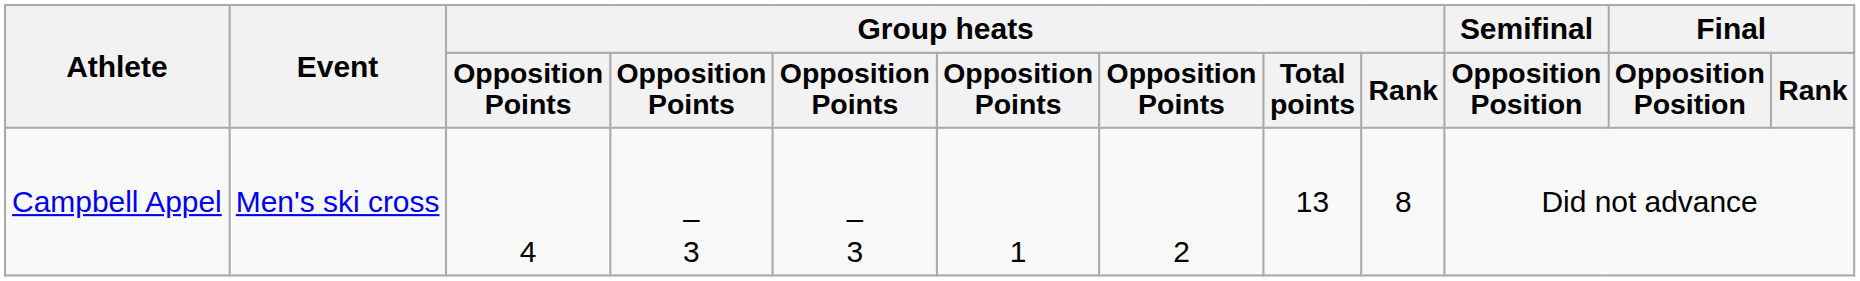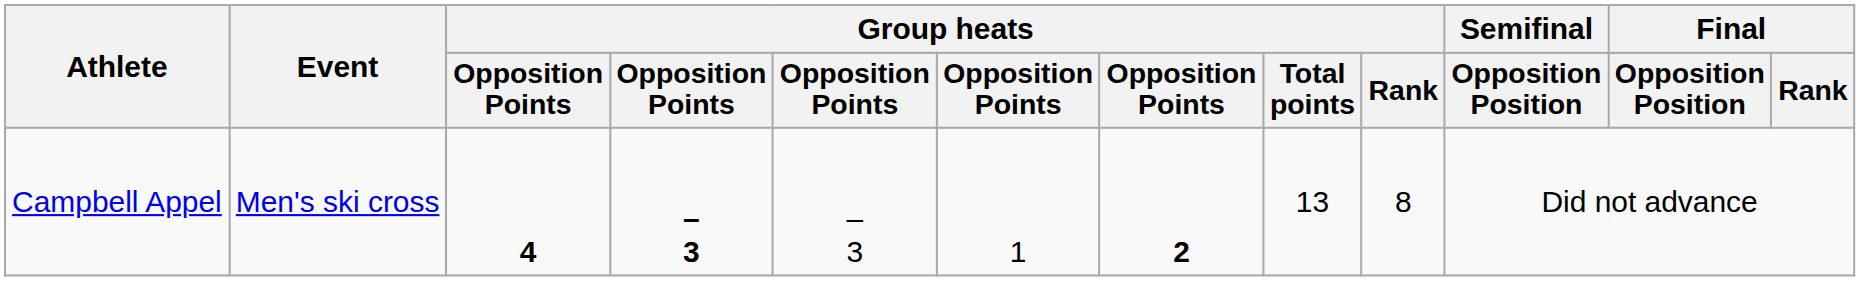Campbell Appel | column 3: normal -> bold
Campbell Appel | column 4: normal -> bold
Campbell Appel | column 7: normal -> bold
